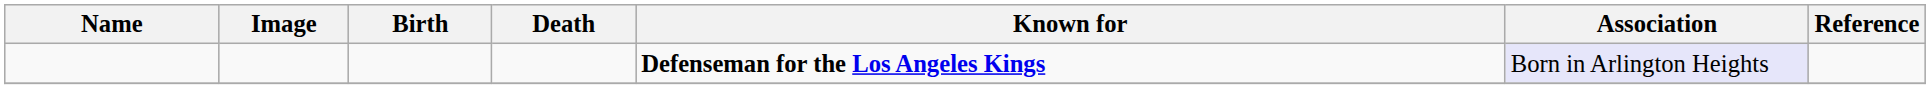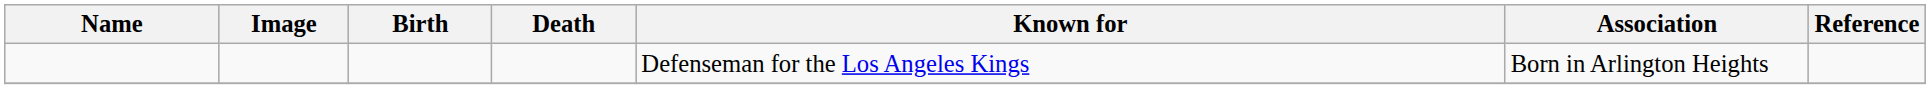row 2 | Known for: bold -> normal
row 2 | Association: lavender background -> no background
